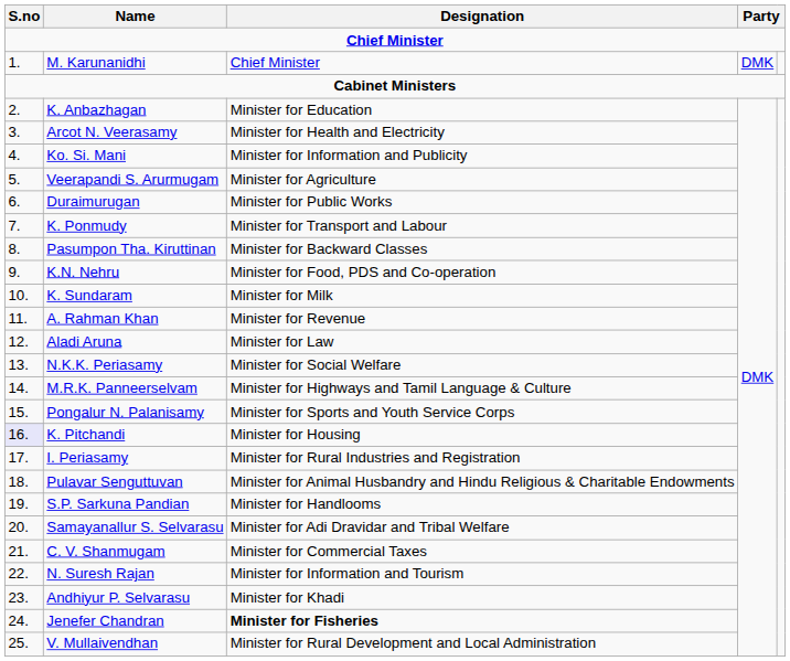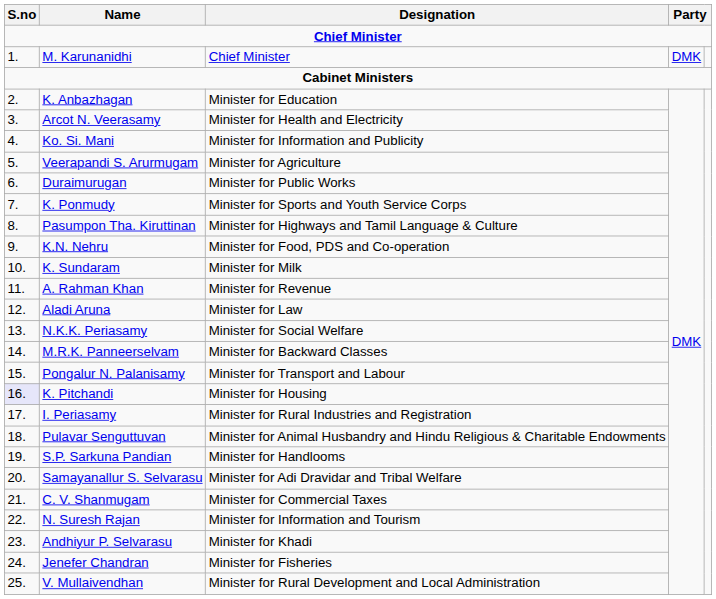K. Ponmudy | Designation: Minister for Transport and Labour -> Minister for Sports and Youth Service Corps
Pasumpon Tha. Kiruttinan | Designation: Minister for Backward Classes -> Minister for Highways and Tamil Language & Culture
M.R.K. Panneerselvam | Designation: Minister for Highways and Tamil Language & Culture -> Minister for Backward Classes
Pongalur N. Palanisamy | Designation: Minister for Sports and Youth Service Corps -> Minister for Transport and Labour
Jenefer Chandran | Designation: bold -> normal
